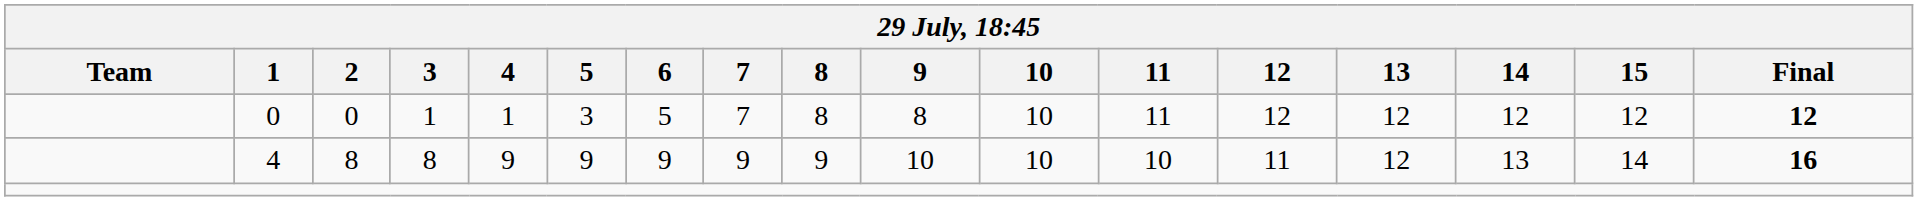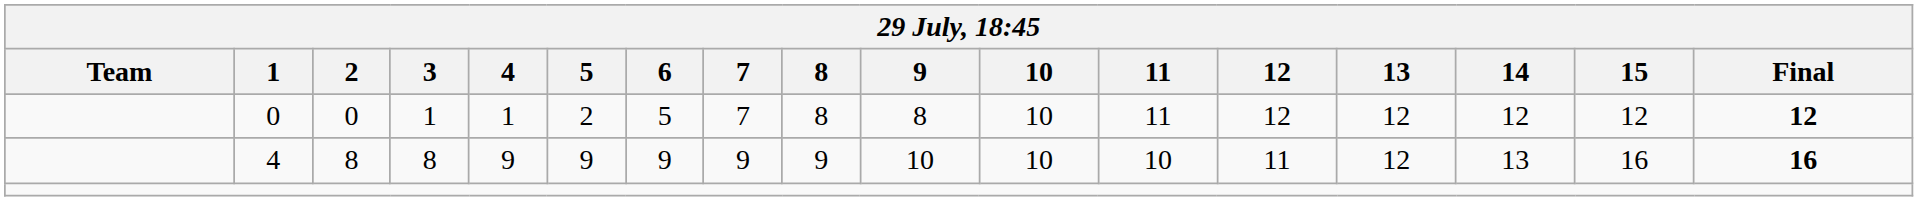row 3 | 5: 3 -> 2
row 4 | 15: 14 -> 16
